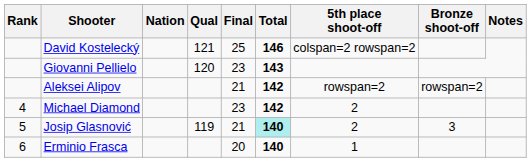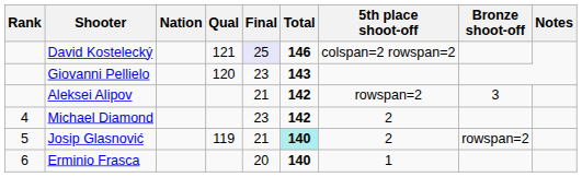David Kostelecký | Final: no background -> lavender background
Aleksei Alipov | Bronze shoot-off: rowspan=2 -> 3
Josip Glasnović | Bronze shoot-off: 3 -> rowspan=2
